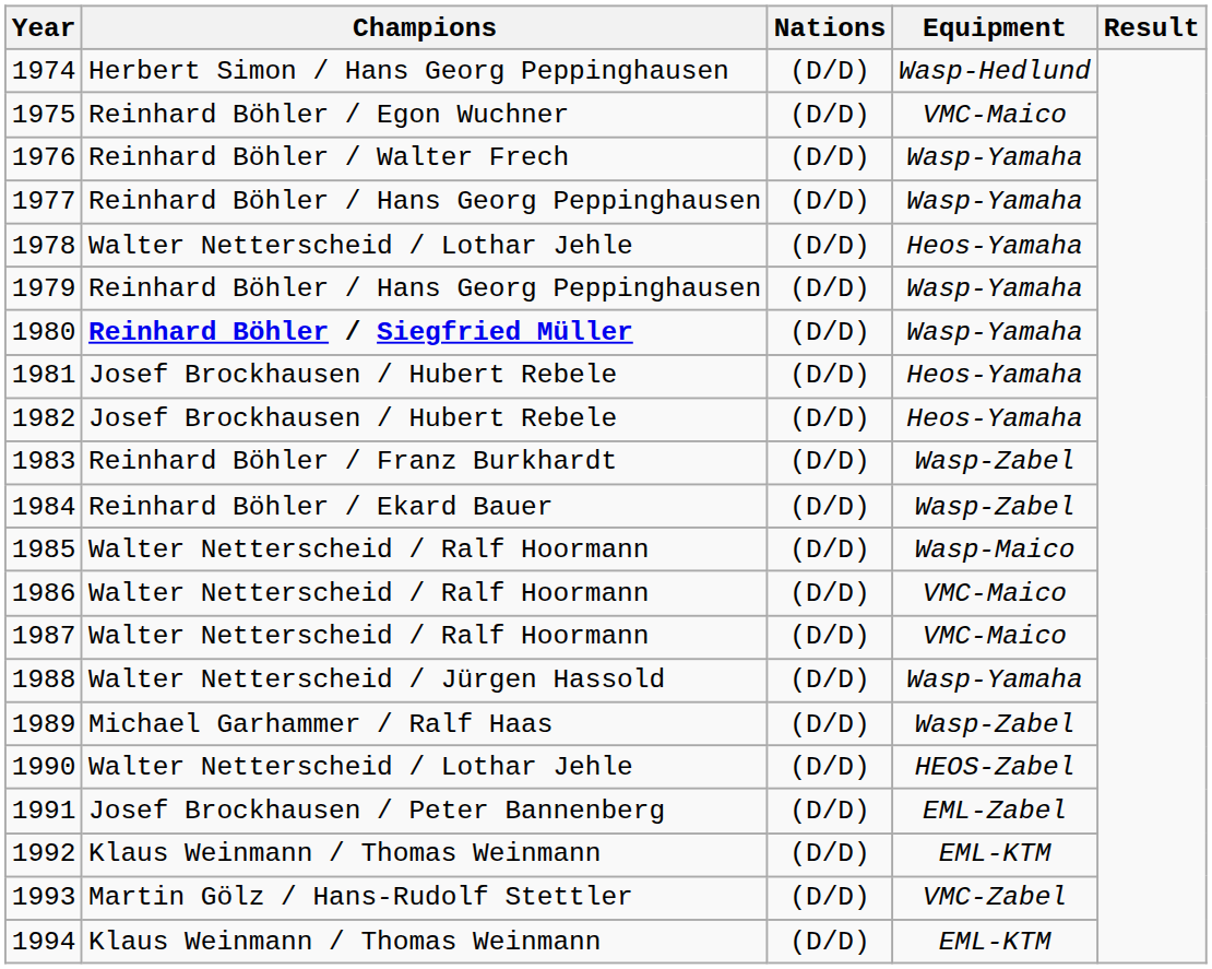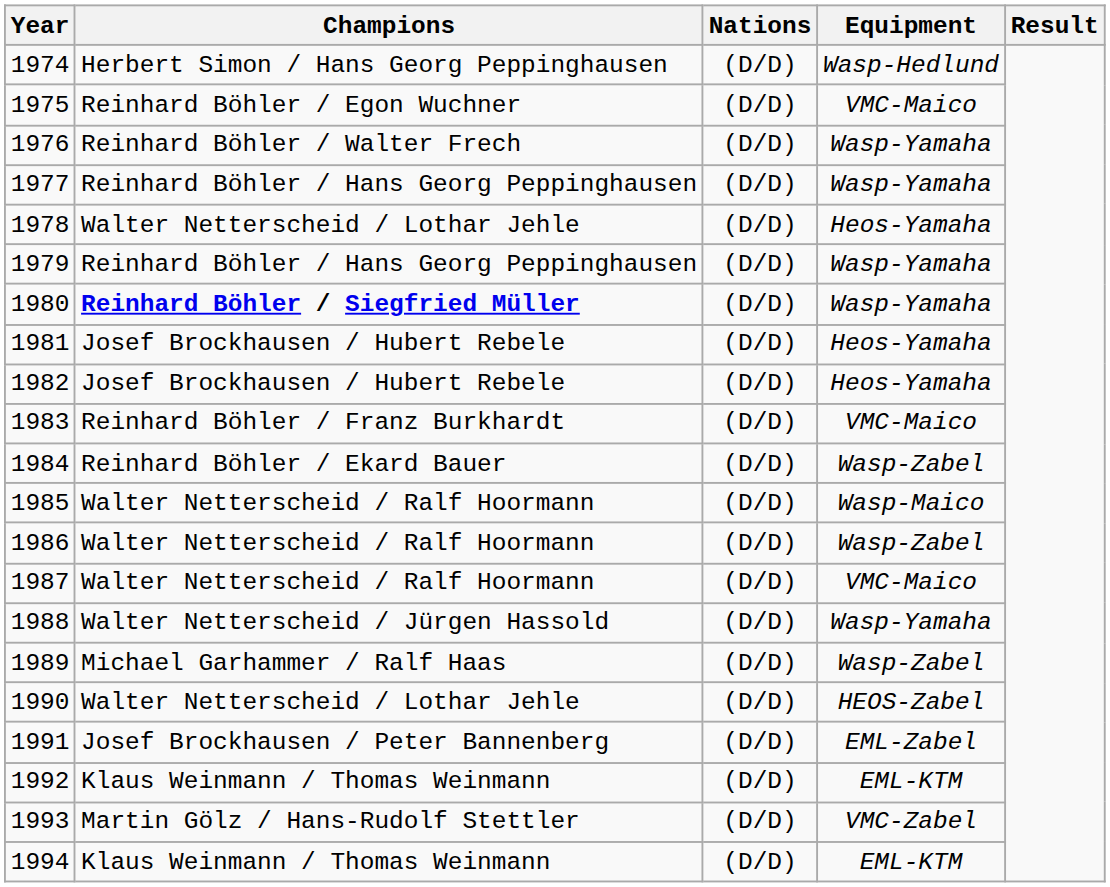1983 | Equipment: Wasp-Zabel -> VMC-Maico
1986 | Equipment: VMC-Maico -> Wasp-Zabel
